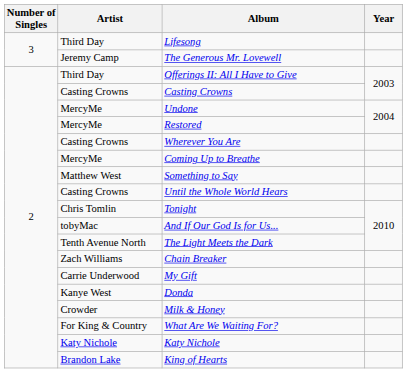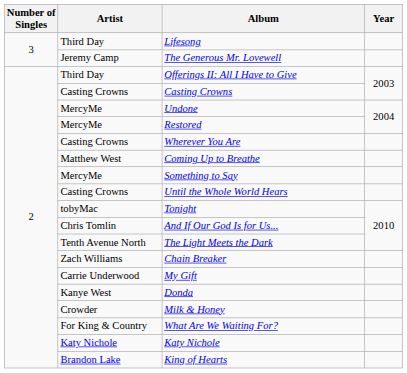Coming Up to Breathe | Artist: MercyMe -> Matthew West
Something to Say | Artist: Matthew West -> MercyMe
Tonight | Artist: Chris Tomlin -> tobyMac
And If Our God Is for Us... | Artist: tobyMac -> Chris Tomlin
